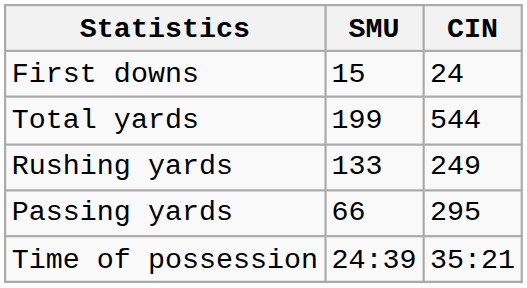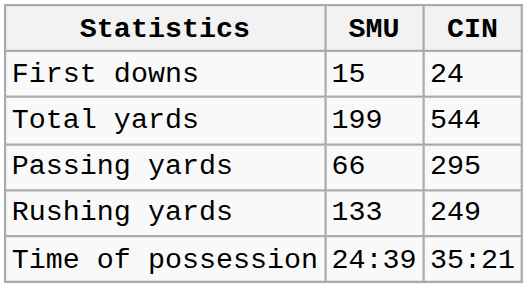rows swapped: Rushing yards <-> Passing yards
